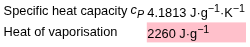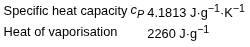Heat of vaporisation | column 3: pink background -> no background
